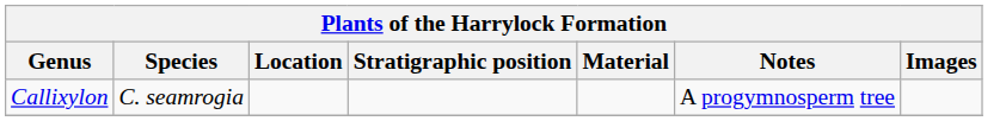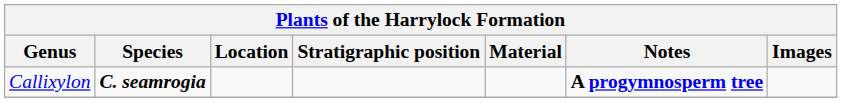Callixylon | Species: normal -> bold
Callixylon | Notes: normal -> bold
